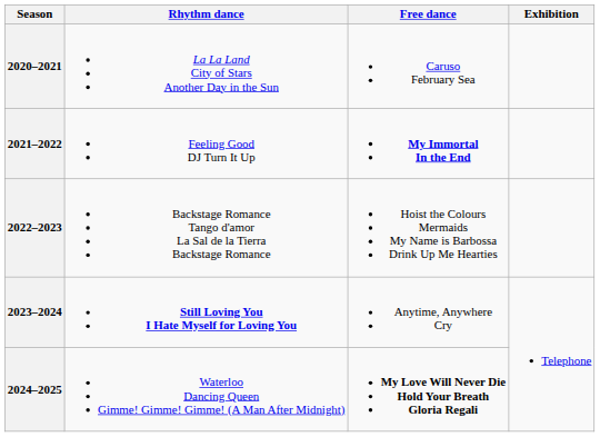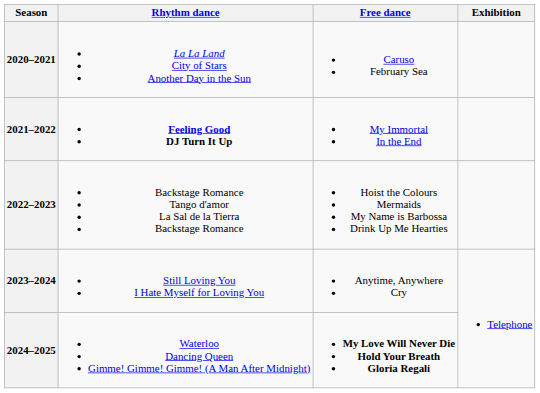2021–2022 | Rhythm dance: normal -> bold
2021–2022 | Free dance: bold -> normal
2023–2024 | Rhythm dance: bold -> normal
